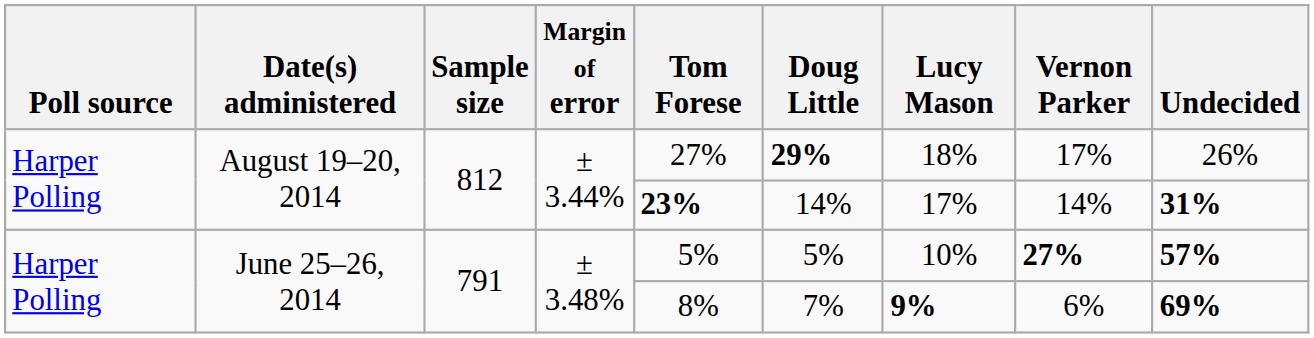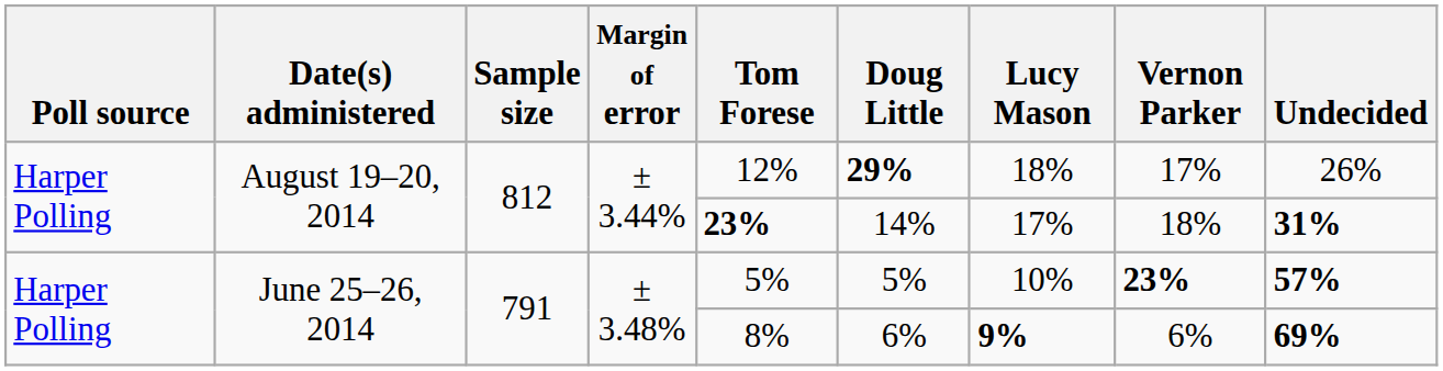row 2 | Tom Forese: 27% -> 12%
row 3 | Vernon Parker: 14% -> 18%
row 4 | Vernon Parker: 27% -> 23%
row 5 | Doug Little: 7% -> 6%
